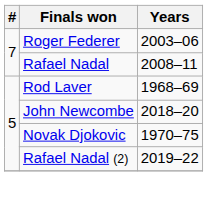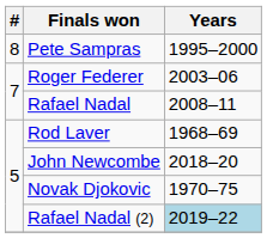+ row: 8 | Pete Sampras | 1995–2000
Rafael Nadal (2) | Years: no background -> lightblue background
